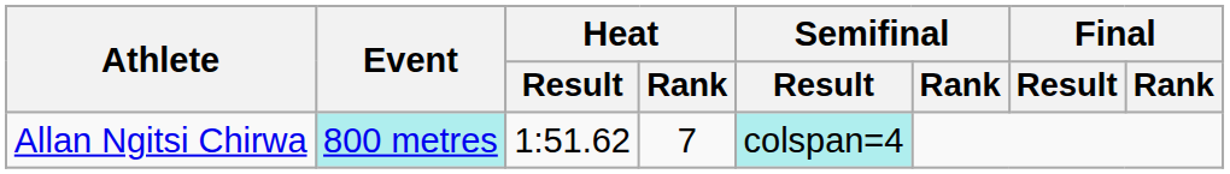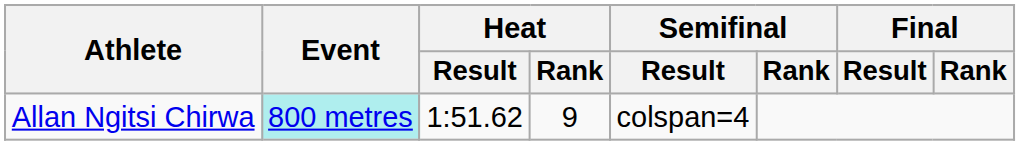Allan Ngitsi Chirwa | Heat / Rank: 7 -> 9
Allan Ngitsi Chirwa | Semifinal / Result: paleturquoise background -> no background
